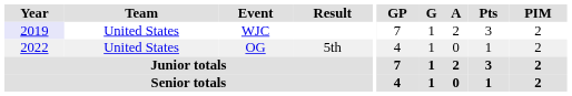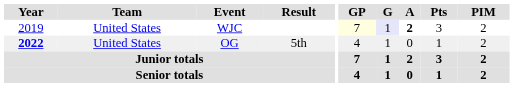WJC | Year: lavender background -> no background
WJC | GP: no background -> lightyellow background
WJC | G: no background -> lavender background
WJC | A: normal -> bold
OG | Year: normal -> bold
